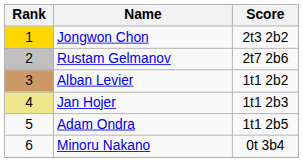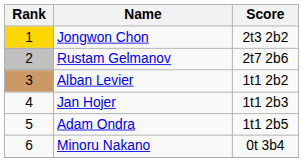Jan Hojer | Rank: khaki background -> no background
